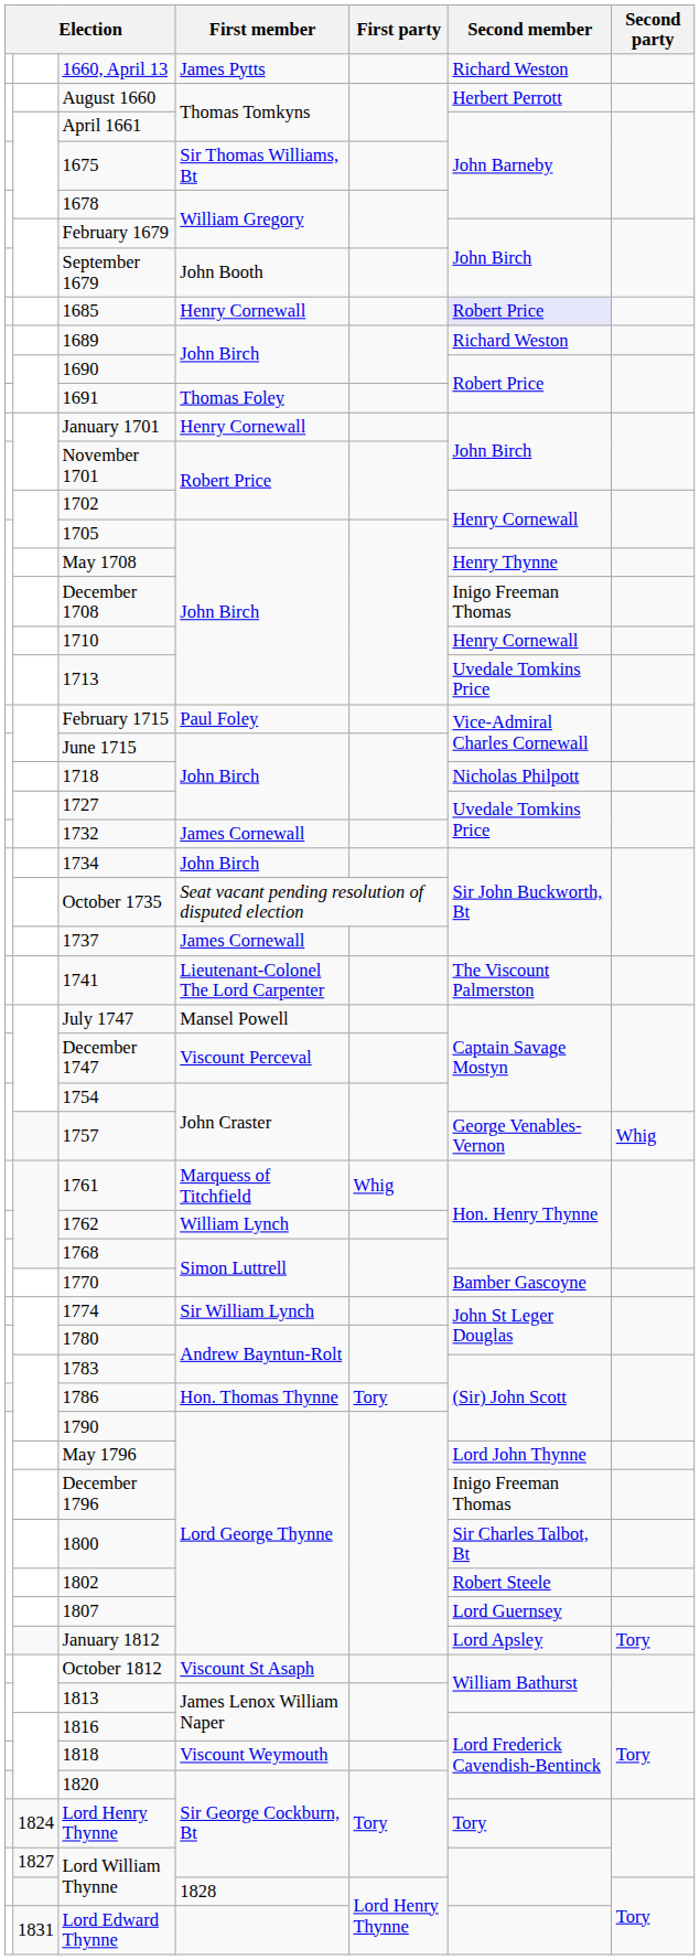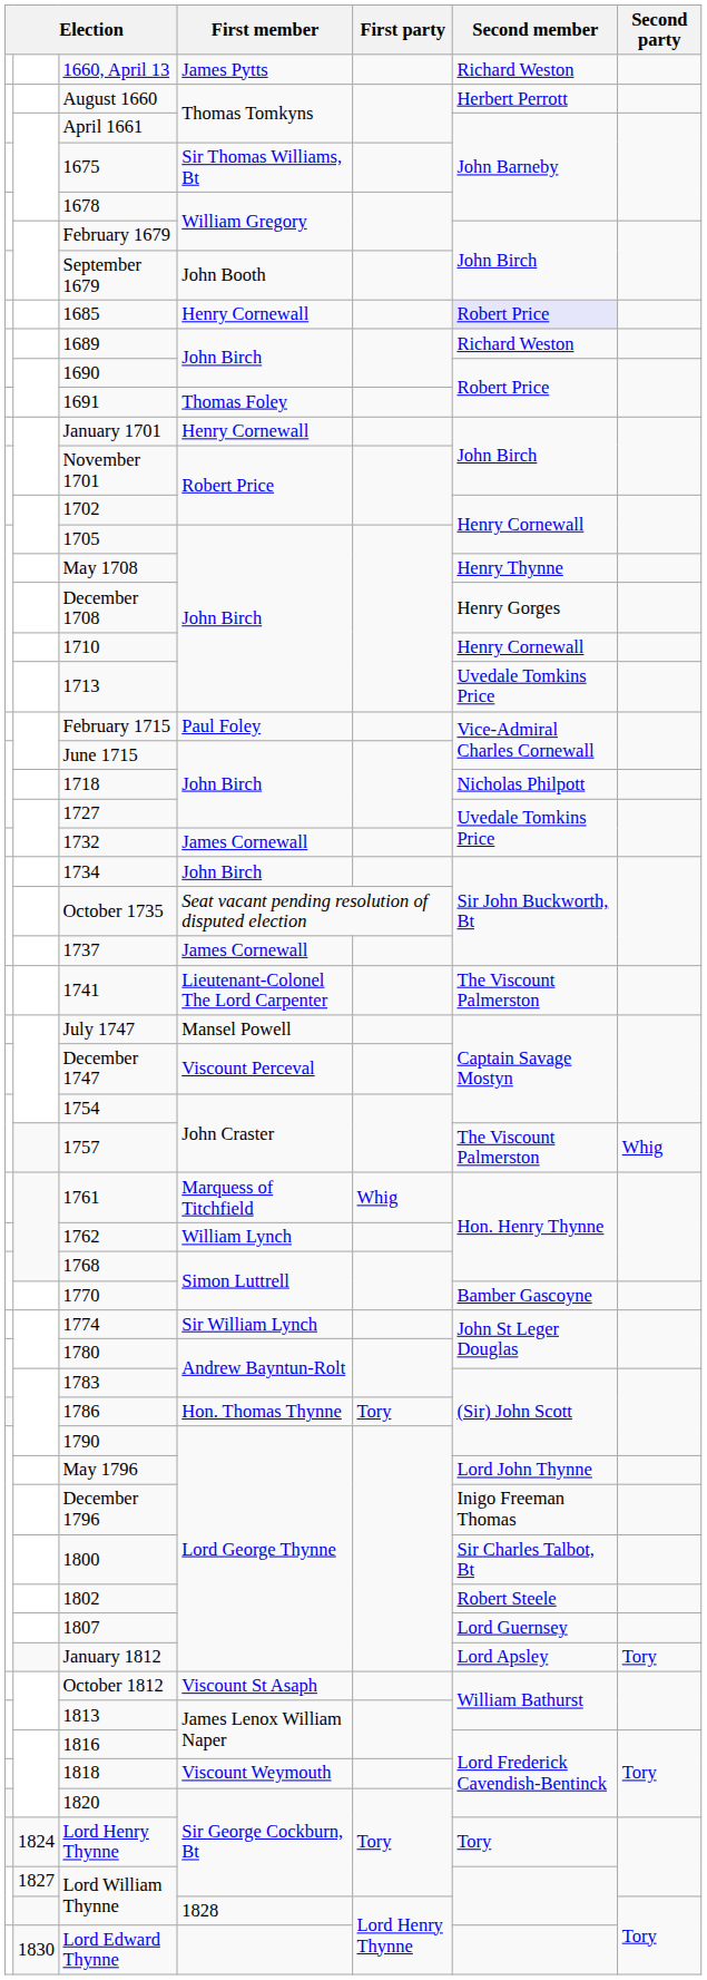December 1708 | Second member: Inigo Freeman Thomas -> Henry Gorges
1757 | Second member: George Venables-Vernon -> The Viscount Palmerston
Lord Edward Thynne | column 2: 1831 -> 1830
